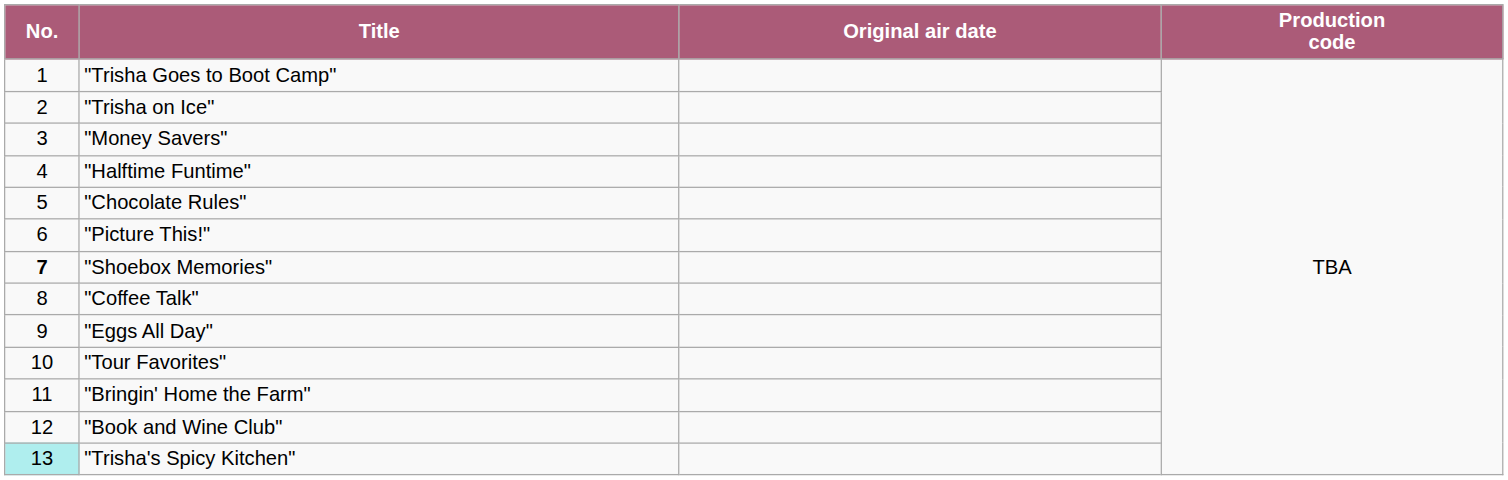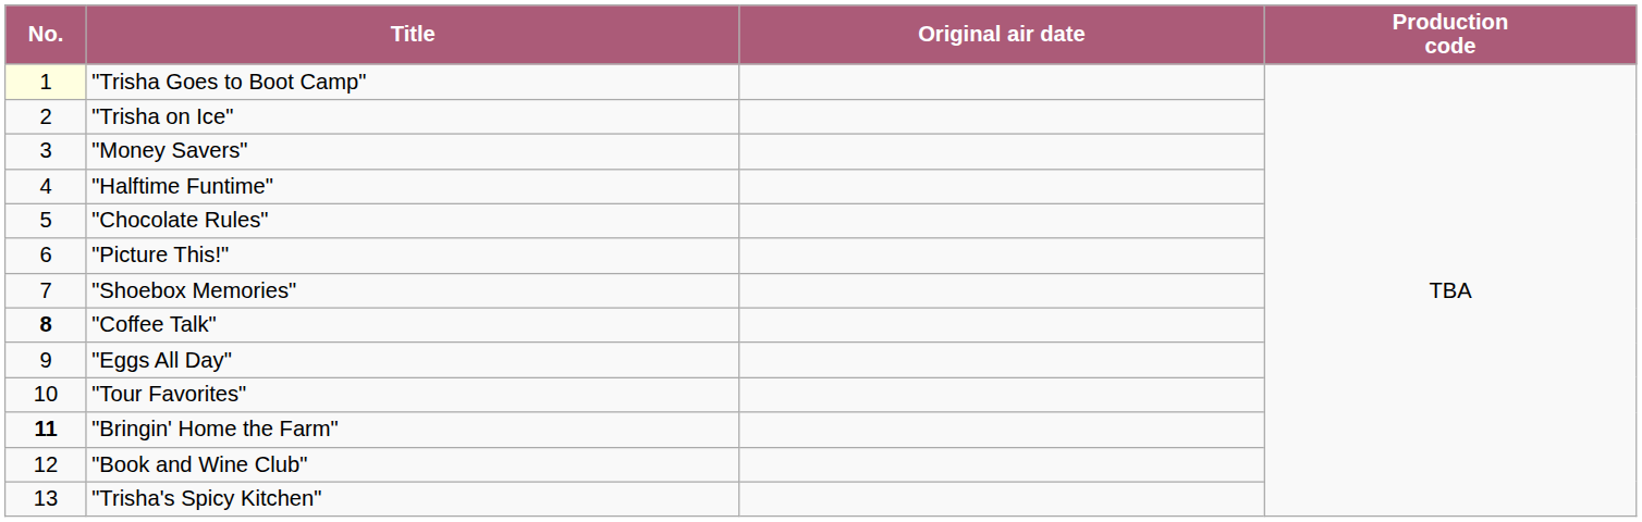"Trisha Goes to Boot Camp" | No.: no background -> lightyellow background
"Shoebox Memories" | No.: bold -> normal
"Coffee Talk" | No.: normal -> bold
"Bringin' Home the Farm" | No.: normal -> bold
"Trisha's Spicy Kitchen" | No.: paleturquoise background -> no background
